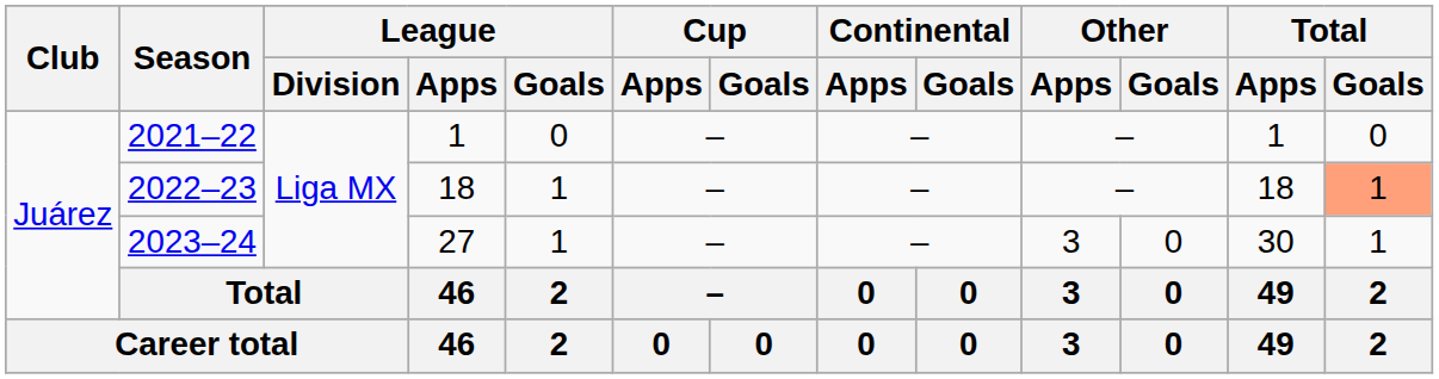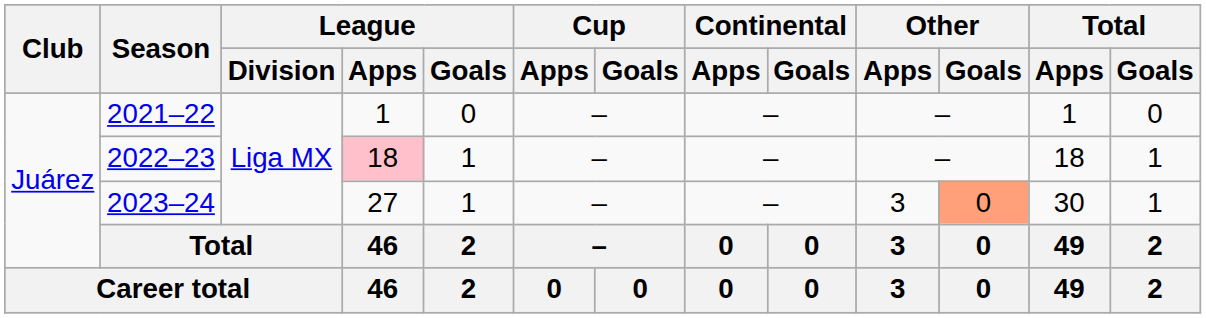2022–23 | League / Apps: no background -> pink background
2022–23 | Total / Goals: lightsalmon background -> no background
2023–24 | Other / Goals: no background -> lightsalmon background
